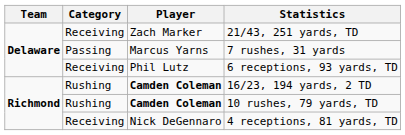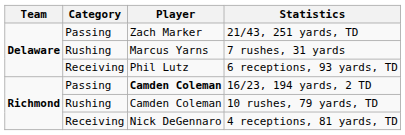21/43, 251 yards, TD | Category: Receiving -> Passing
7 rushes, 31 yards | Category: Passing -> Rushing
16/23, 194 yards, 2 TD | Category: Rushing -> Passing
10 rushes, 79 yards, TD | Player: bold -> normal
